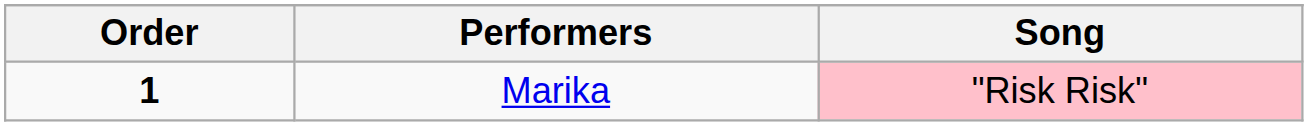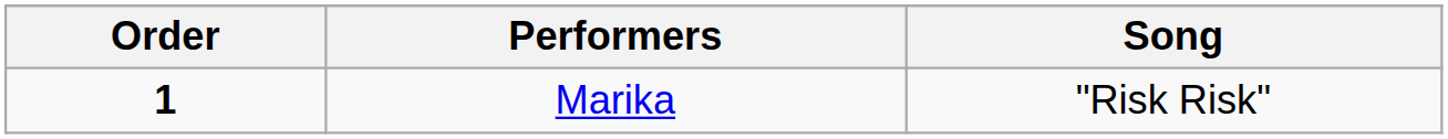Marika | Song: pink background -> no background
